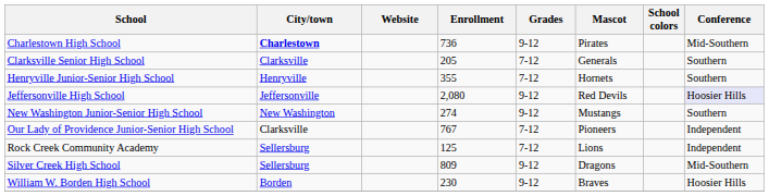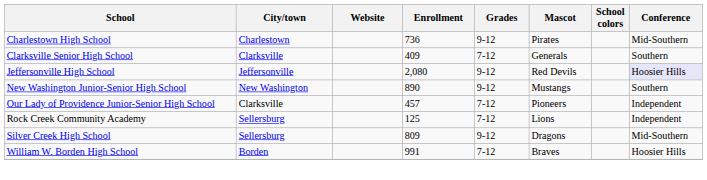Charlestown High School | City/town: bold -> normal
Clarksville Senior High School | Enrollment: 205 -> 409
- row: Henryville Junior-Senior High School | Henryville | 355 | 7-12 | Hornets | Southern
New Washington Junior-Senior High School | Enrollment: 274 -> 890
Our Lady of Providence Junior-Senior High School | Enrollment: 767 -> 457
William W. Borden High School | Enrollment: 230 -> 991
William W. Borden High School | Grades: 9-12 -> 7-12
